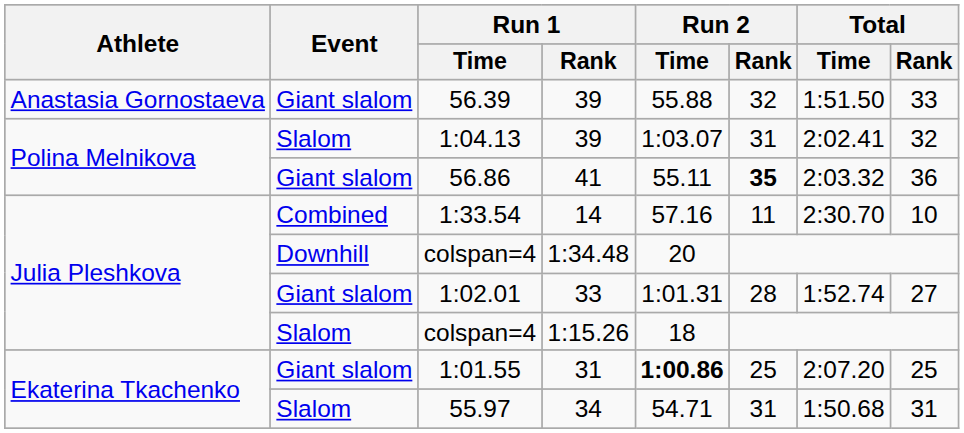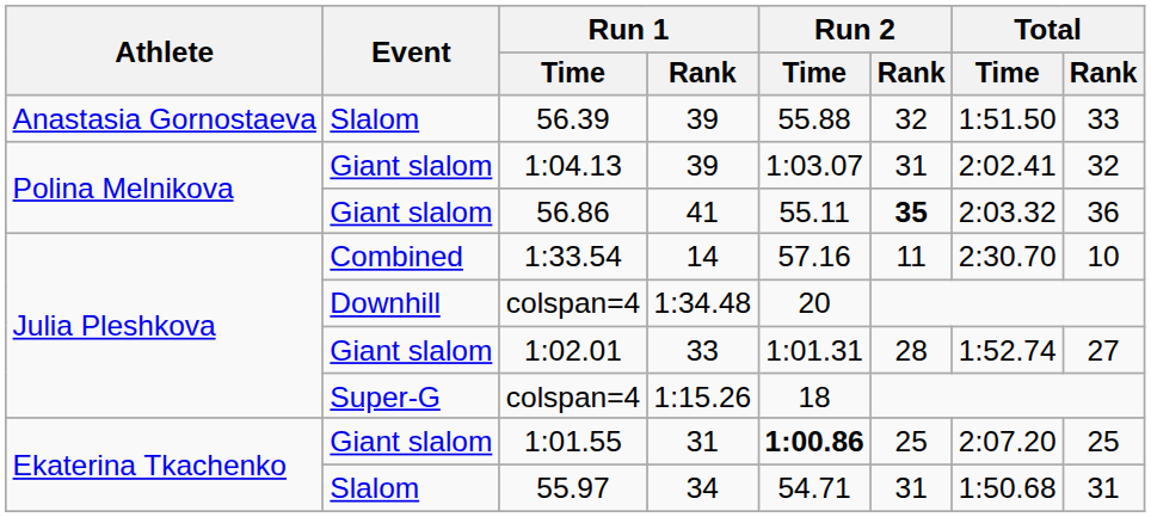56.39 | Event: Giant slalom -> Slalom
1:04.13 | Event: Slalom -> Giant slalom
colspan=4 / 1:15.26 | Event: Slalom -> Super-G
